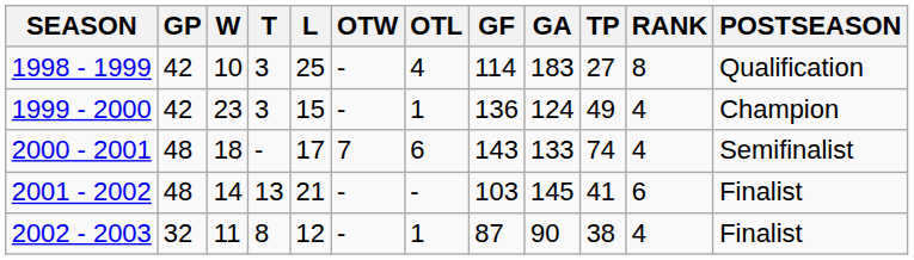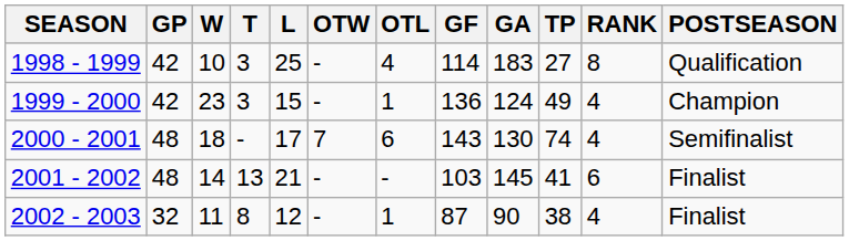2000 - 2001 | GA: 133 -> 130
